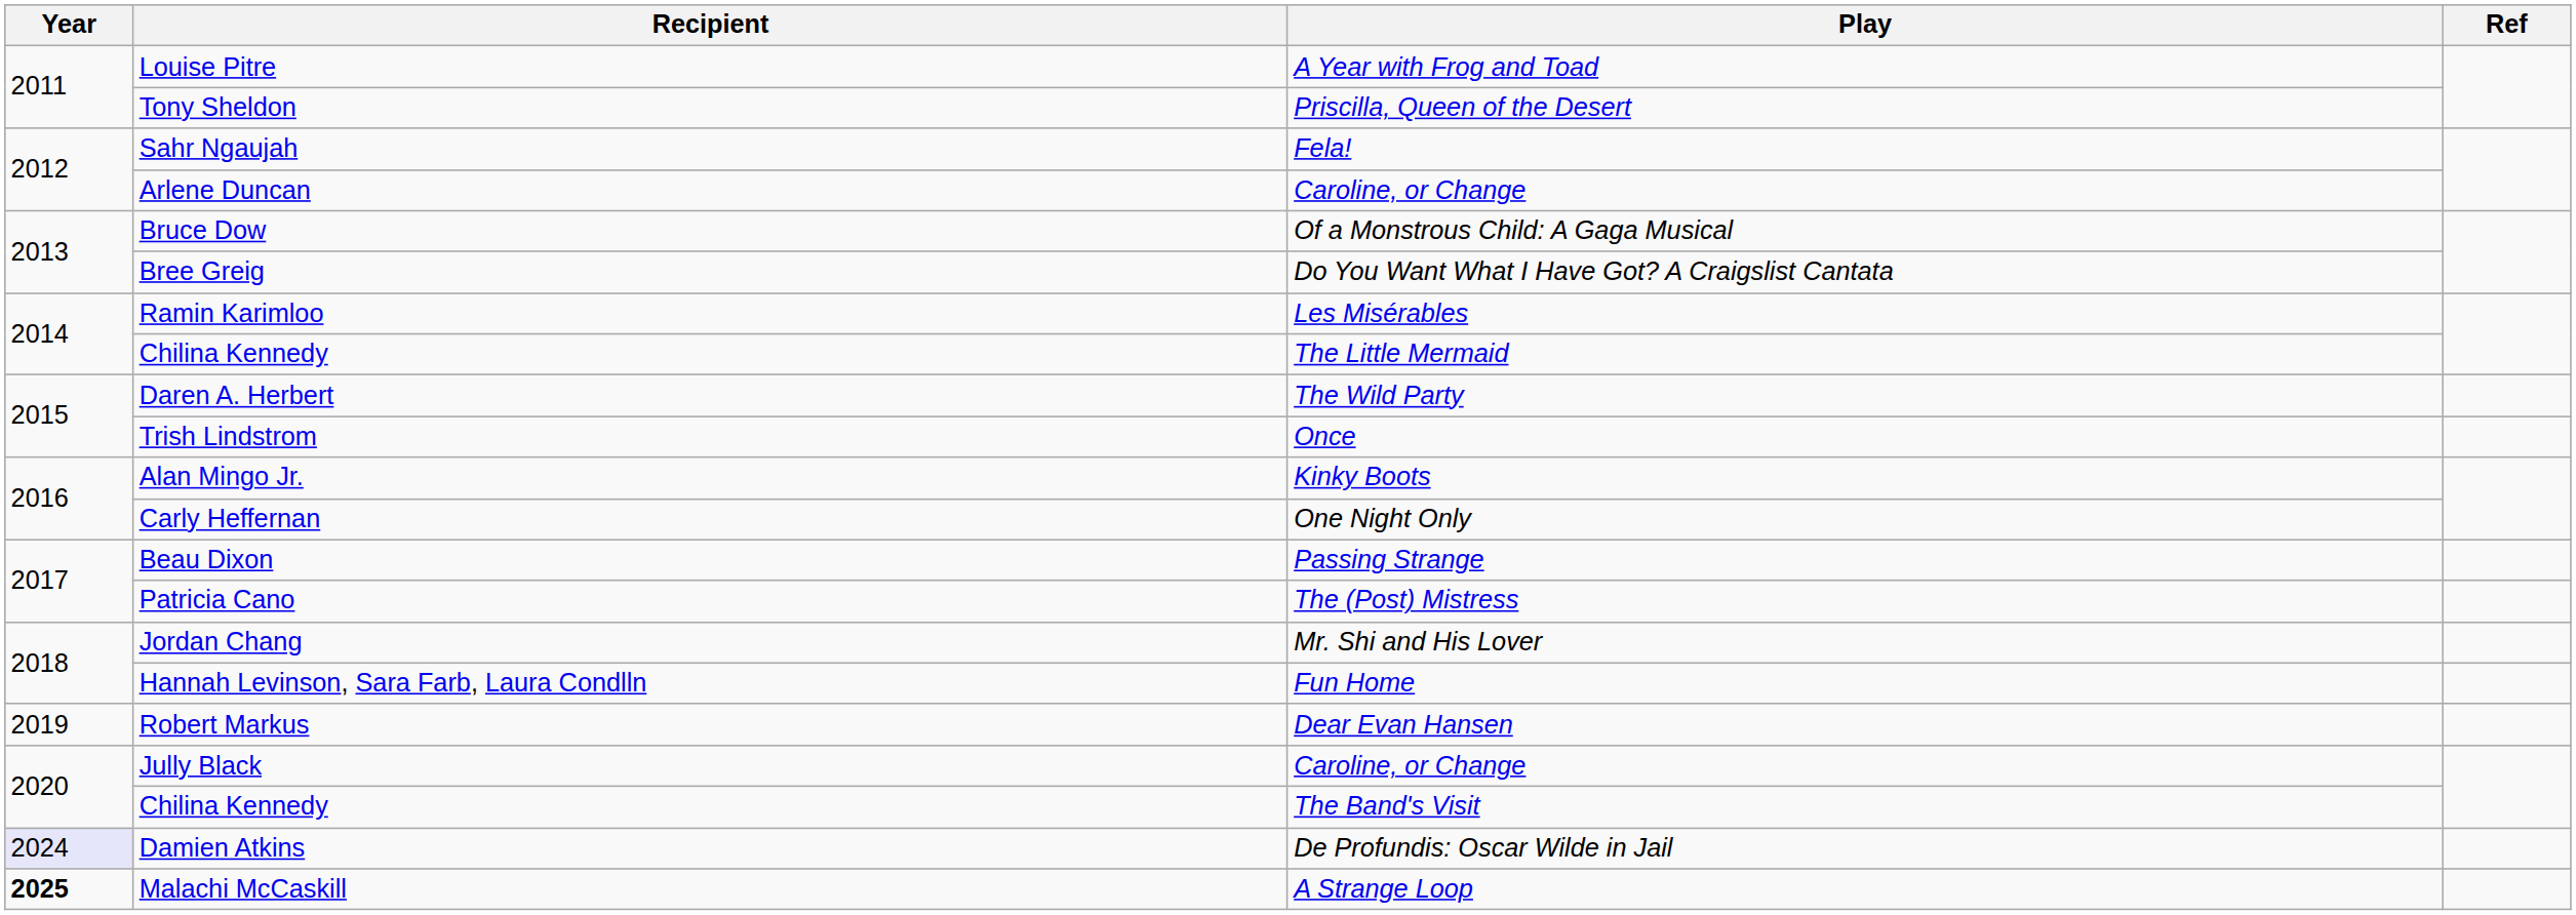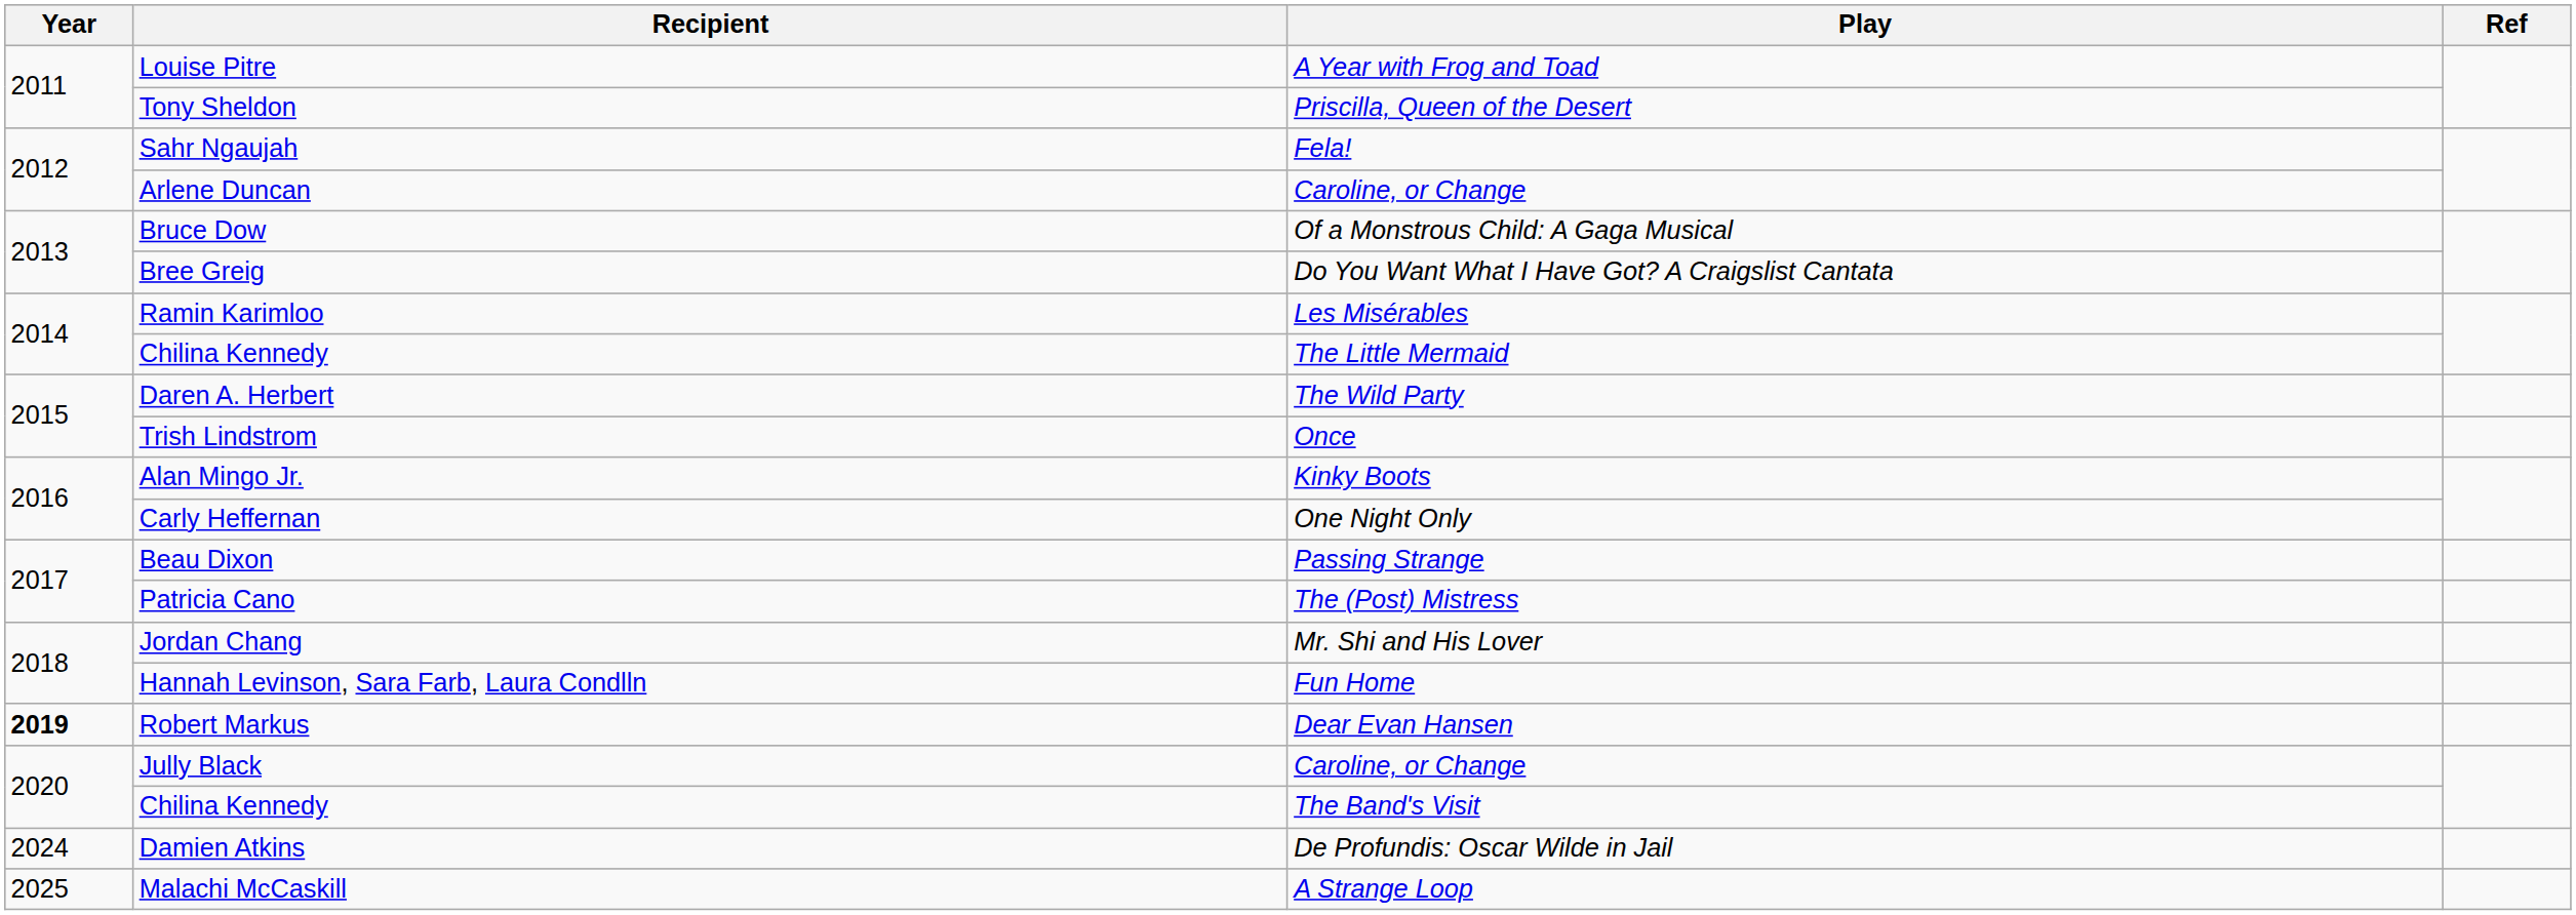Robert Markus | Year: normal -> bold
Damien Atkins | Year: lavender background -> no background
Malachi McCaskill | Year: bold -> normal
